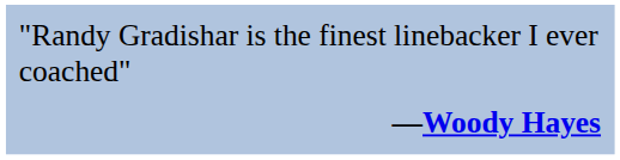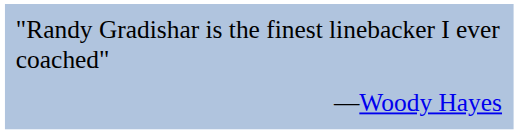row 2 | column 1: bold -> normal
